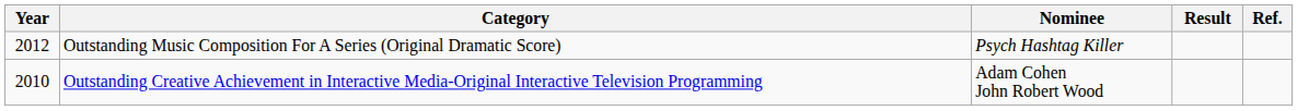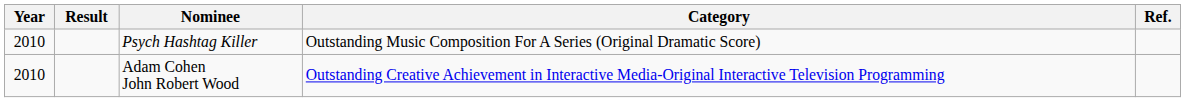columns swapped: Category <-> Result
row 2 | Year: 2012 -> 2010
